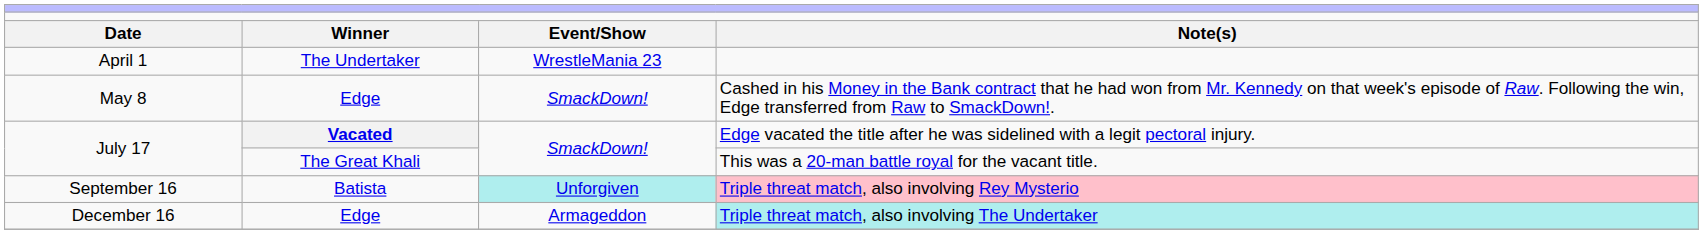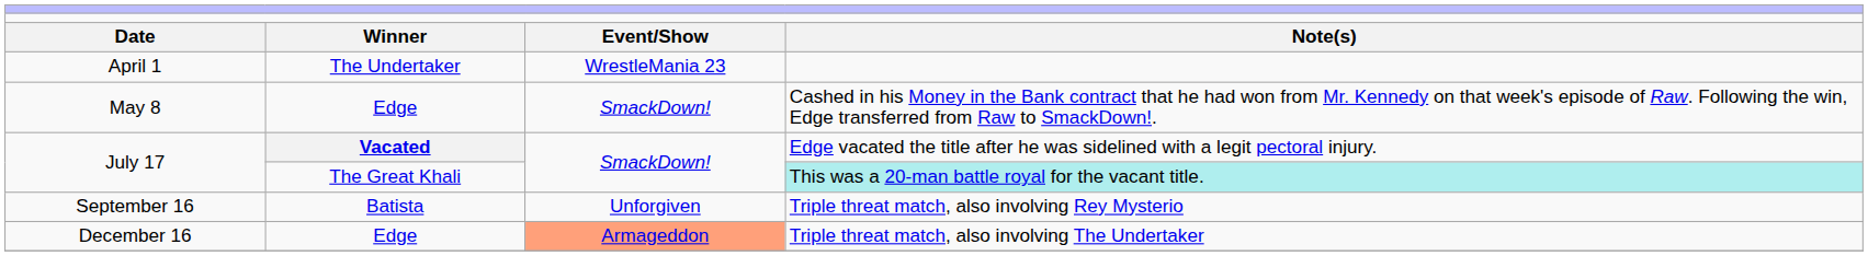July 17 / The Great Khali | column 4: no background -> paleturquoise background
September 16 | column 3: paleturquoise background -> no background
September 16 | column 4: pink background -> no background
December 16 | column 3: no background -> lightsalmon background
December 16 | column 4: paleturquoise background -> no background
